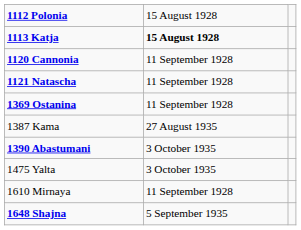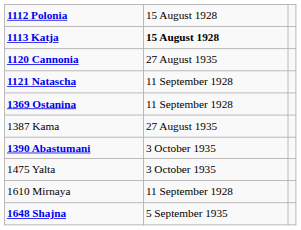1120 Cannonia | column 2: 11 September 1928 -> 27 August 1935
